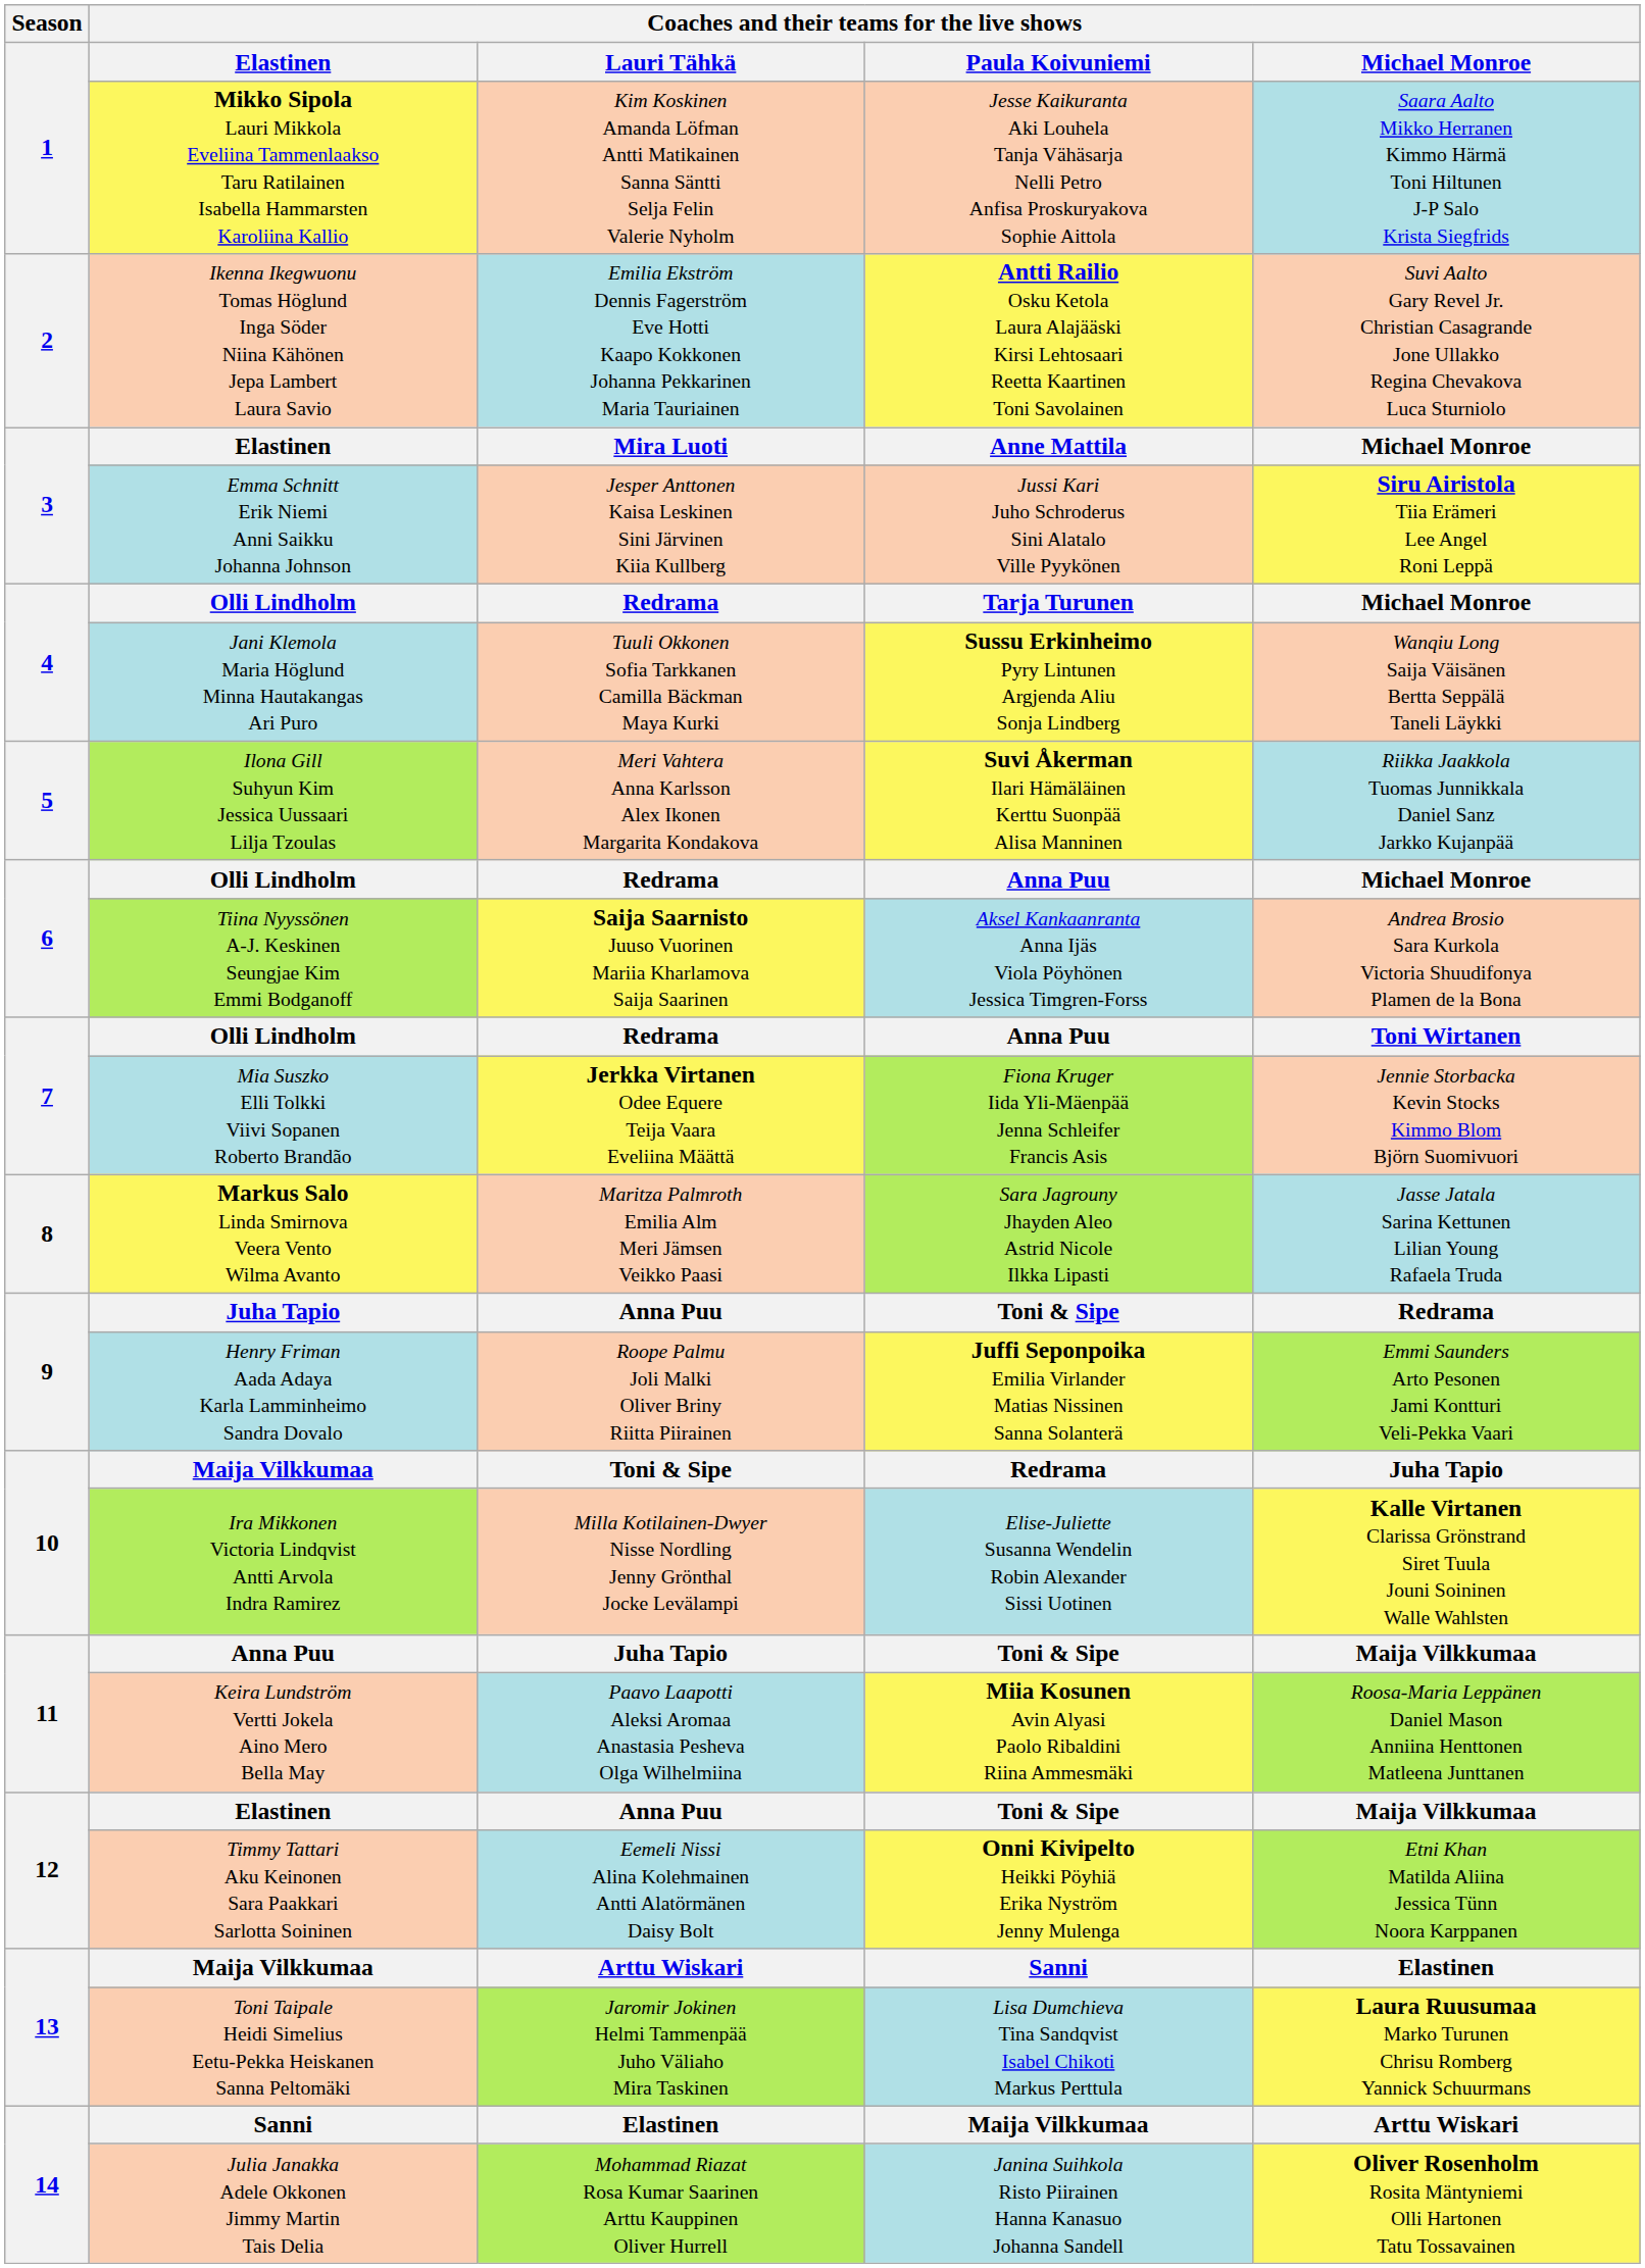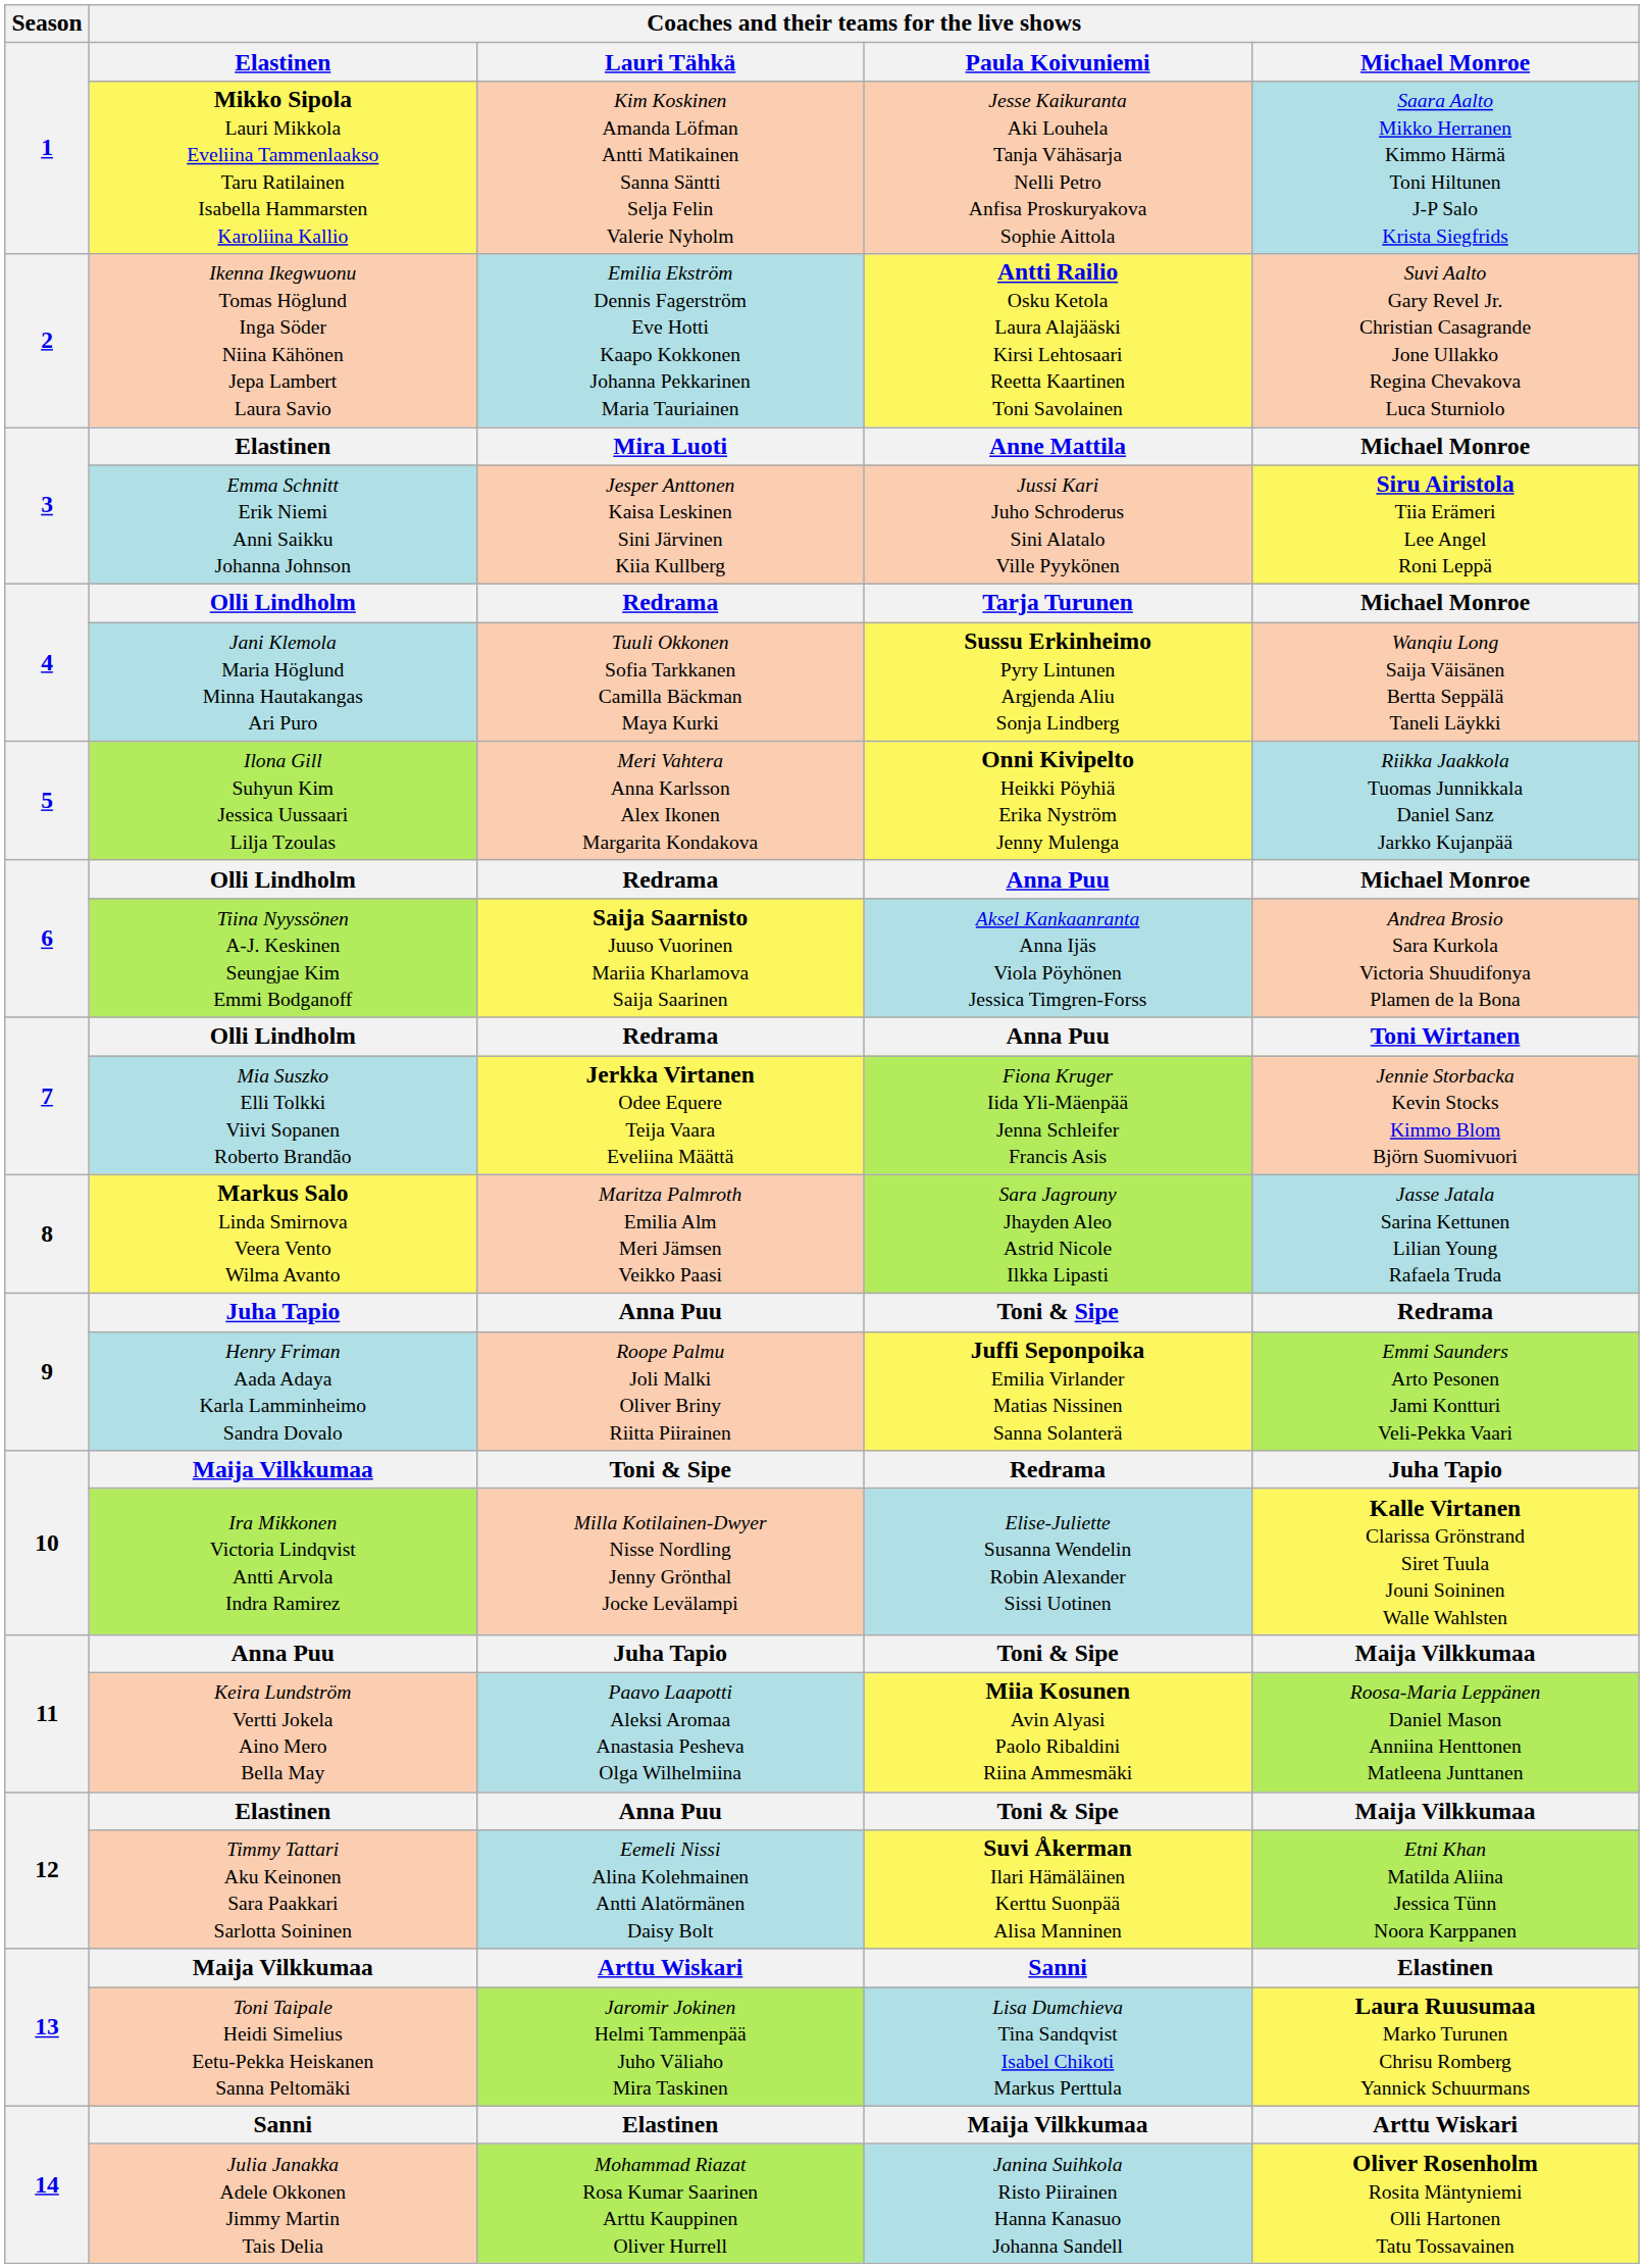Ilona Gill Suhyun Kim Jessica Uussaari Lilja Tzoulas | column 4: Suvi Åkerman Ilari Hämäläinen Kerttu Suonpää Alisa Manninen -> Onni Kivipelto Heikki Pöyhiä Erika Nyström Jenny Mulenga
Timmy Tattari Aku Keinonen Sara Paakkari Sarlotta Soininen | column 4: Onni Kivipelto Heikki Pöyhiä Erika Nyström Jenny Mulenga -> Suvi Åkerman Ilari Hämäläinen Kerttu Suonpää Alisa Manninen
